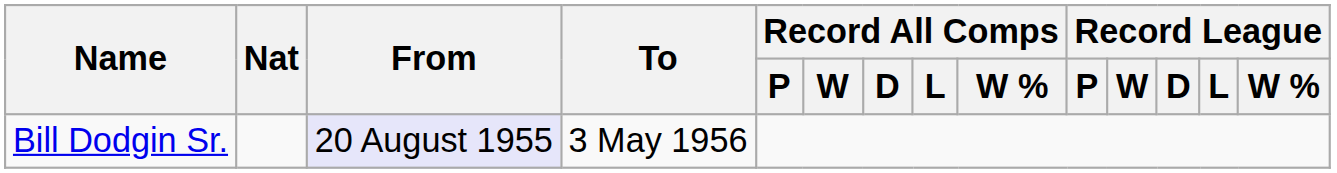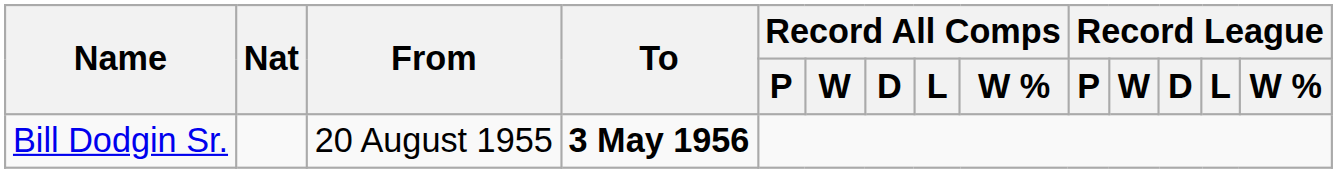Bill Dodgin Sr. | From: lavender background -> no background
Bill Dodgin Sr. | To: normal -> bold
